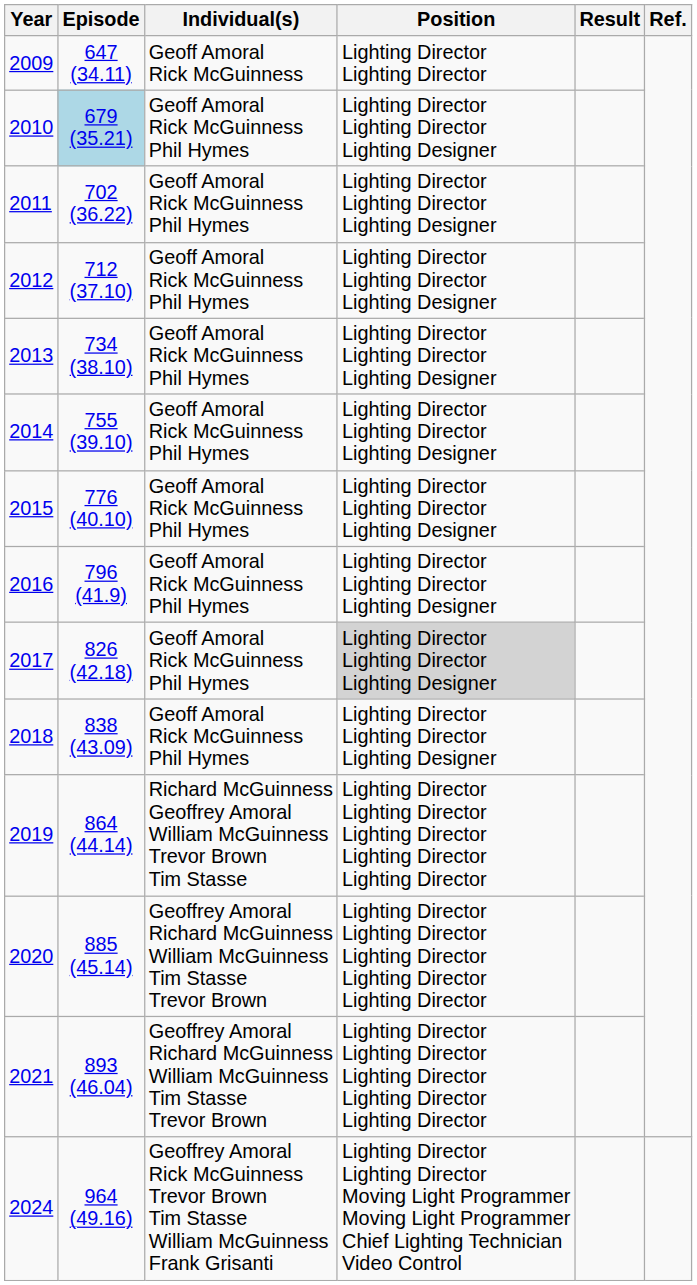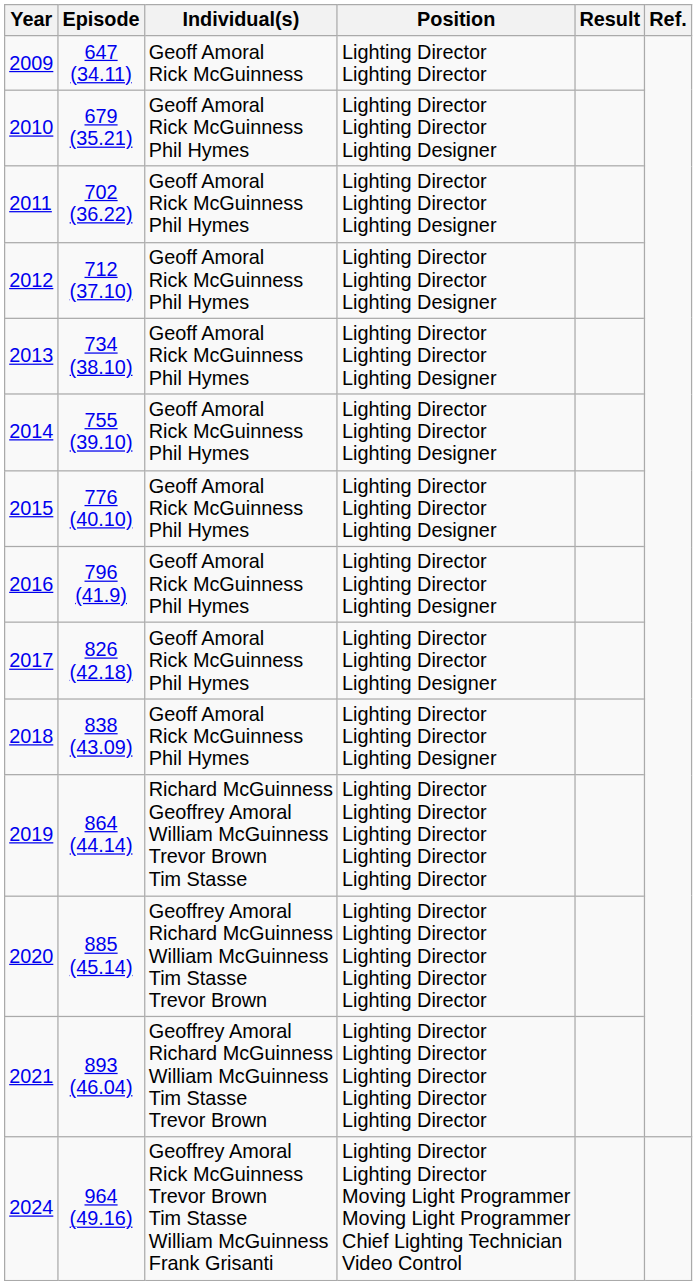2010 | Episode: lightblue background -> no background
2017 | Position: lightgrey background -> no background
